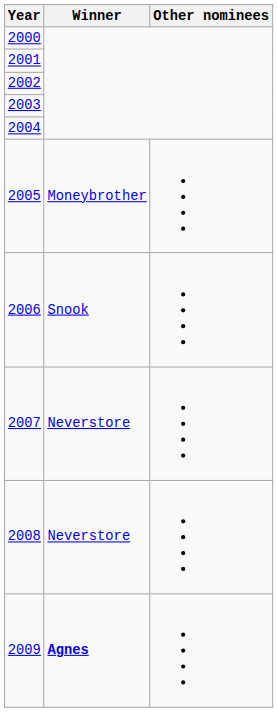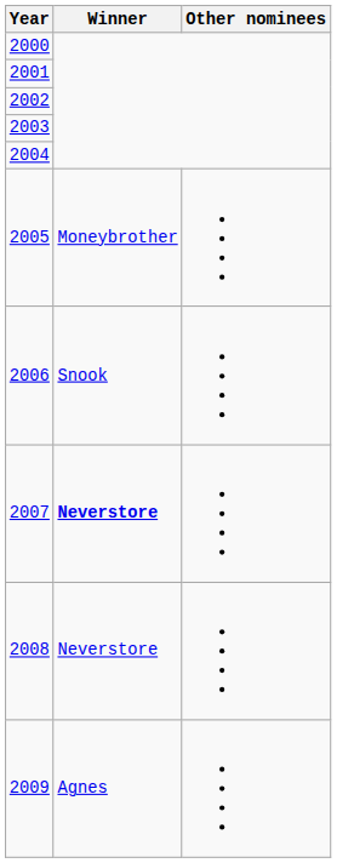2007 | Winner: normal -> bold
2009 | Winner: bold -> normal
